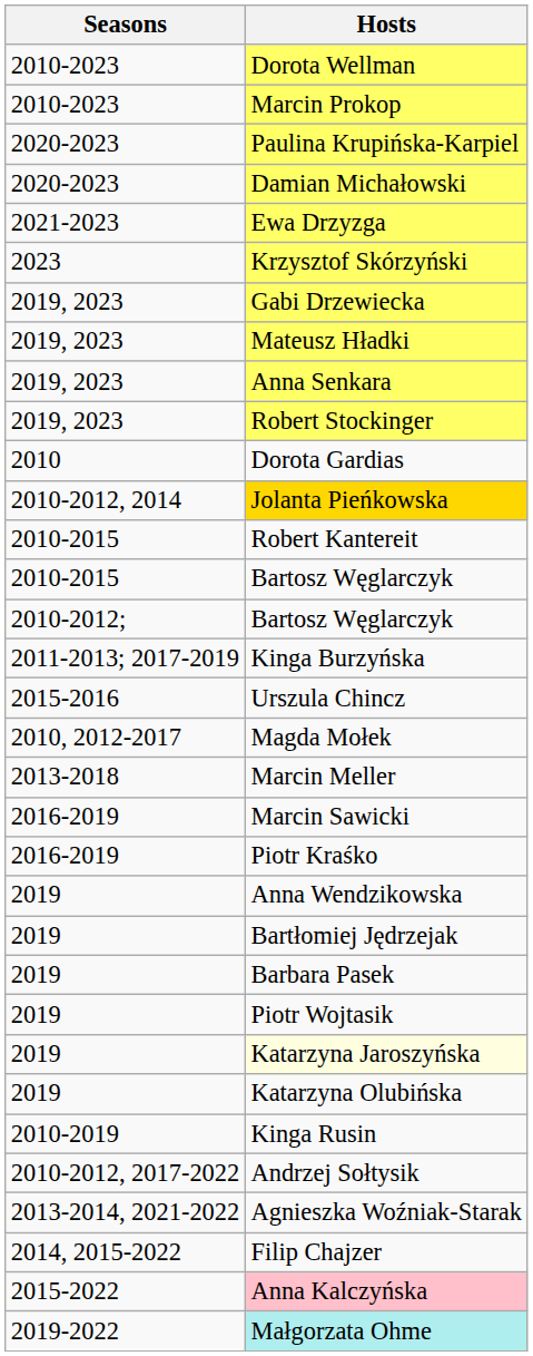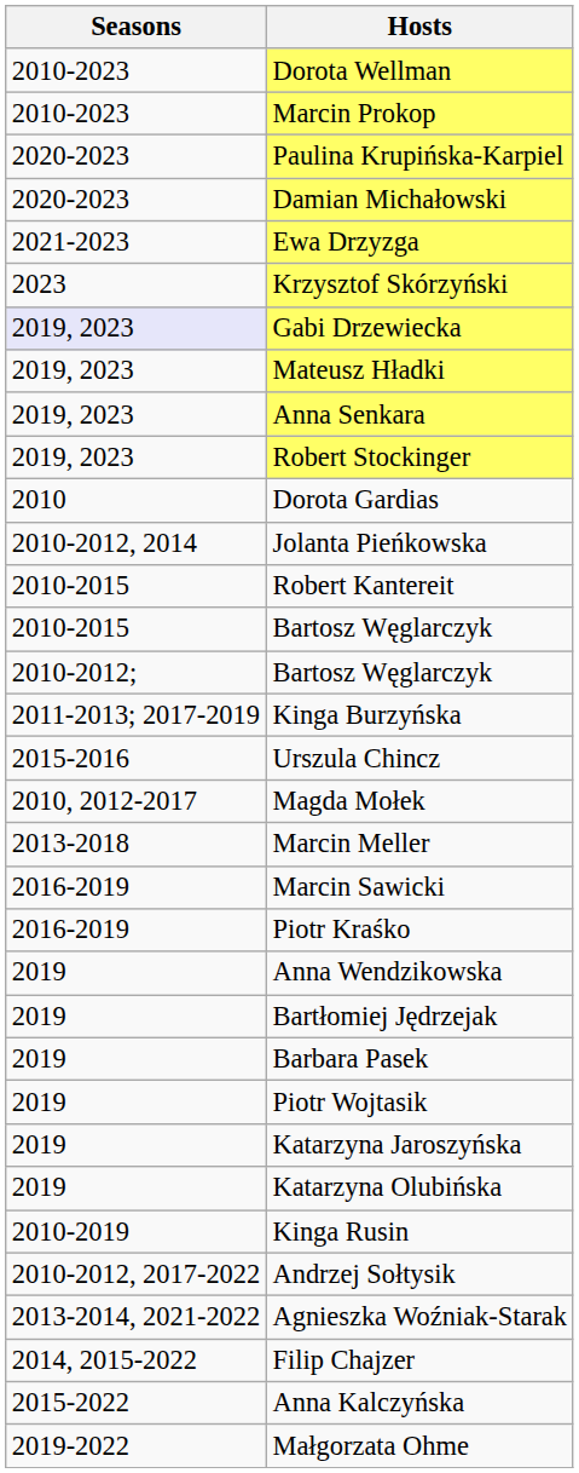row 8 | Seasons: no background -> lavender background
row 13 | Hosts: gold background -> no background
row 27 | Hosts: lightyellow background -> no background
row 33 | Hosts: pink background -> no background
row 34 | Hosts: paleturquoise background -> no background
